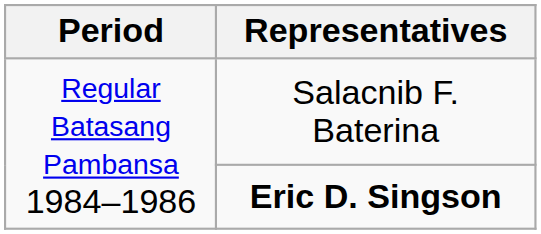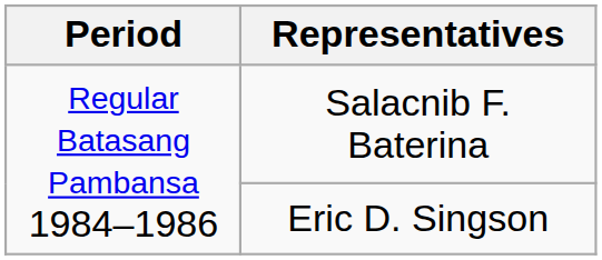Eric D. Singson | Representatives: bold -> normal
